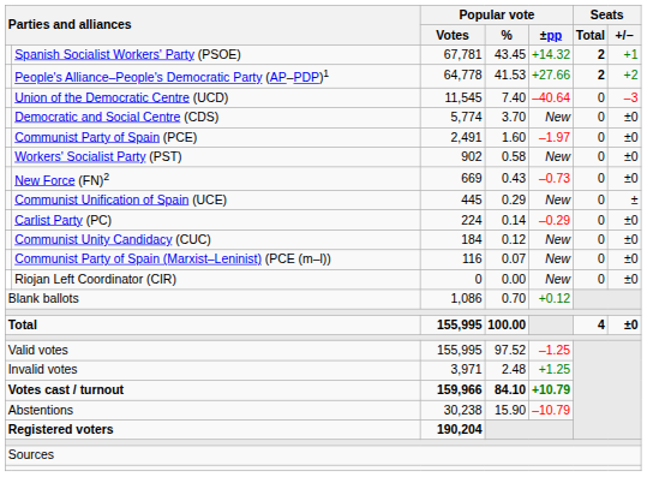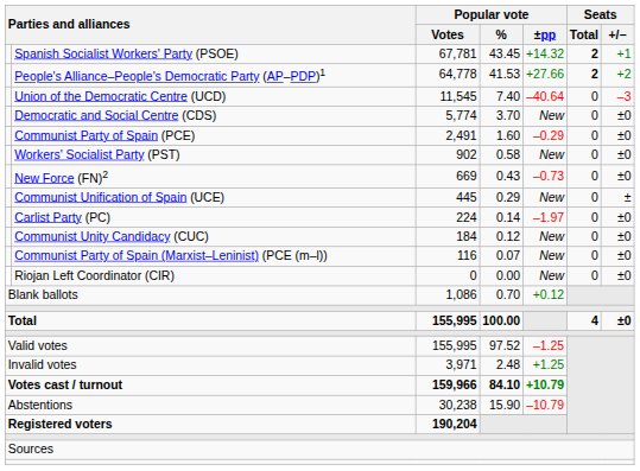Communist Party of Spain (PCE) | Popular vote / ±pp: –1.97 -> –0.29
Carlist Party (PC) | Popular vote / ±pp: –0.29 -> –1.97
